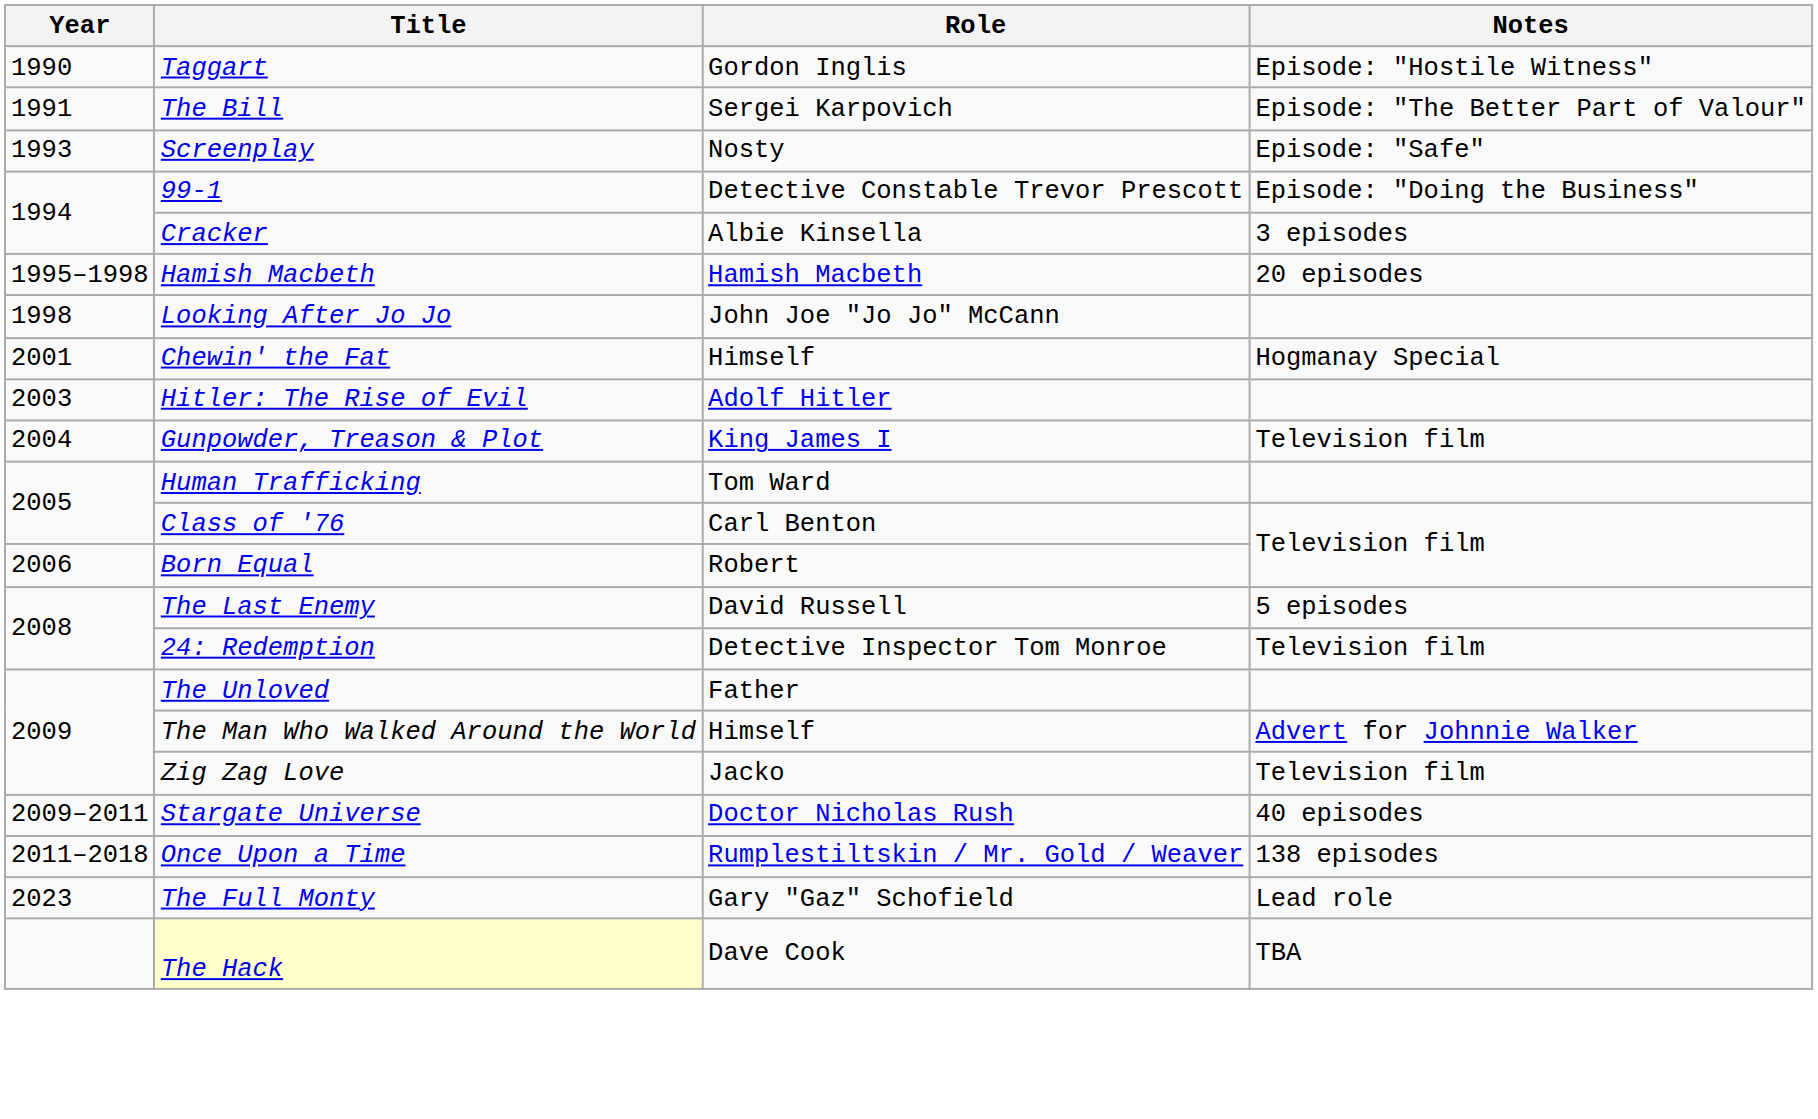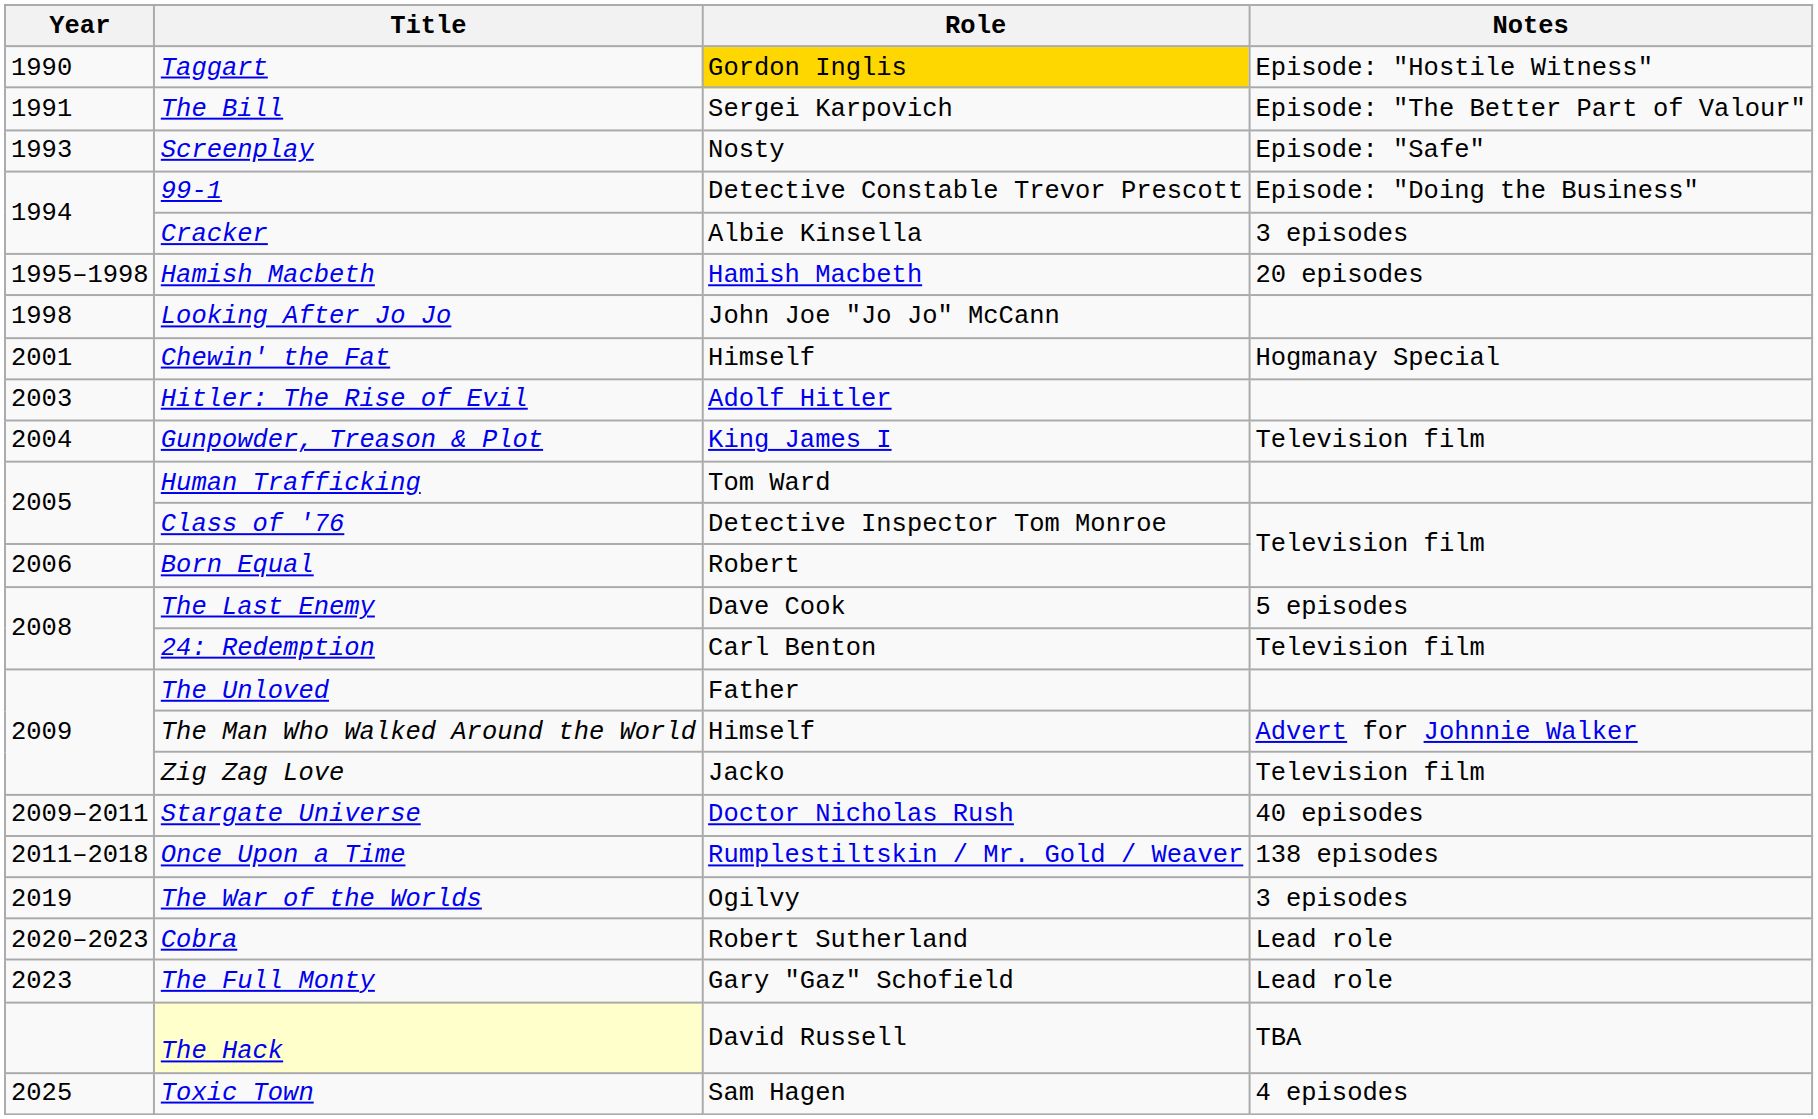Taggart | Role: no background -> gold background
Class of '76 | Role: Carl Benton -> Detective Inspector Tom Monroe
The Last Enemy | Role: David Russell -> Dave Cook
24: Redemption | Role: Detective Inspector Tom Monroe -> Carl Benton
+ row: 2019 | The War of the Worlds | Ogilvy | 3 episodes
+ row: 2020–2023 | Cobra | Robert Sutherland | Lead role
The Hack | Role: Dave Cook -> David Russell
+ row: 2025 | Toxic Town | Sam Hagen | 4 episodes
